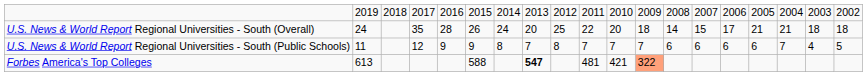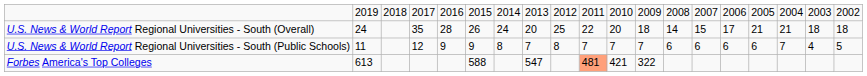Forbes America's Top Colleges | column 8: bold -> normal
Forbes America's Top Colleges | column 10: no background -> lightsalmon background
Forbes America's Top Colleges | column 12: lightsalmon background -> no background
